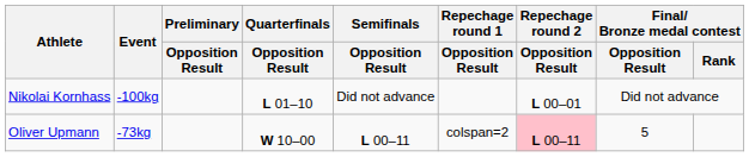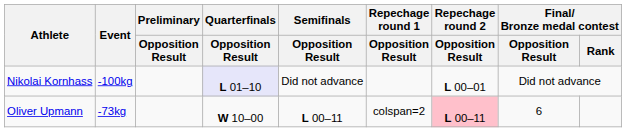Nikolai Kornhass | Quarterfinals / Opposition Result: no background -> lavender background
Oliver Upmann | Final/ Bronze medal contest / Opposition Result: 5 -> 6
